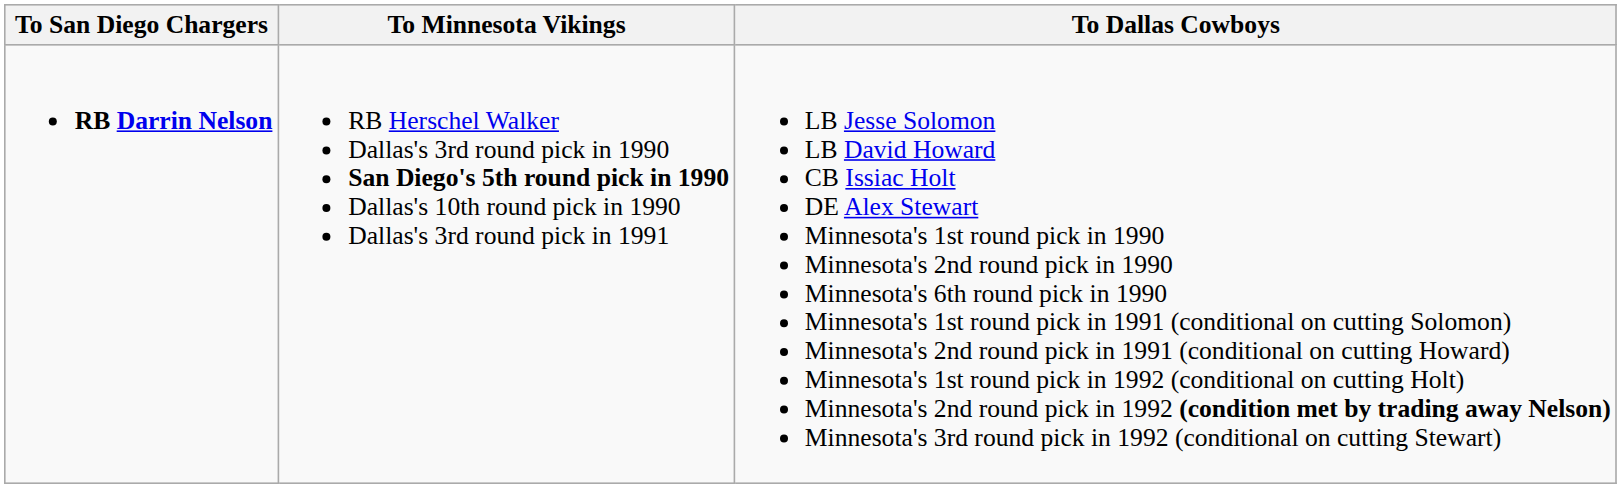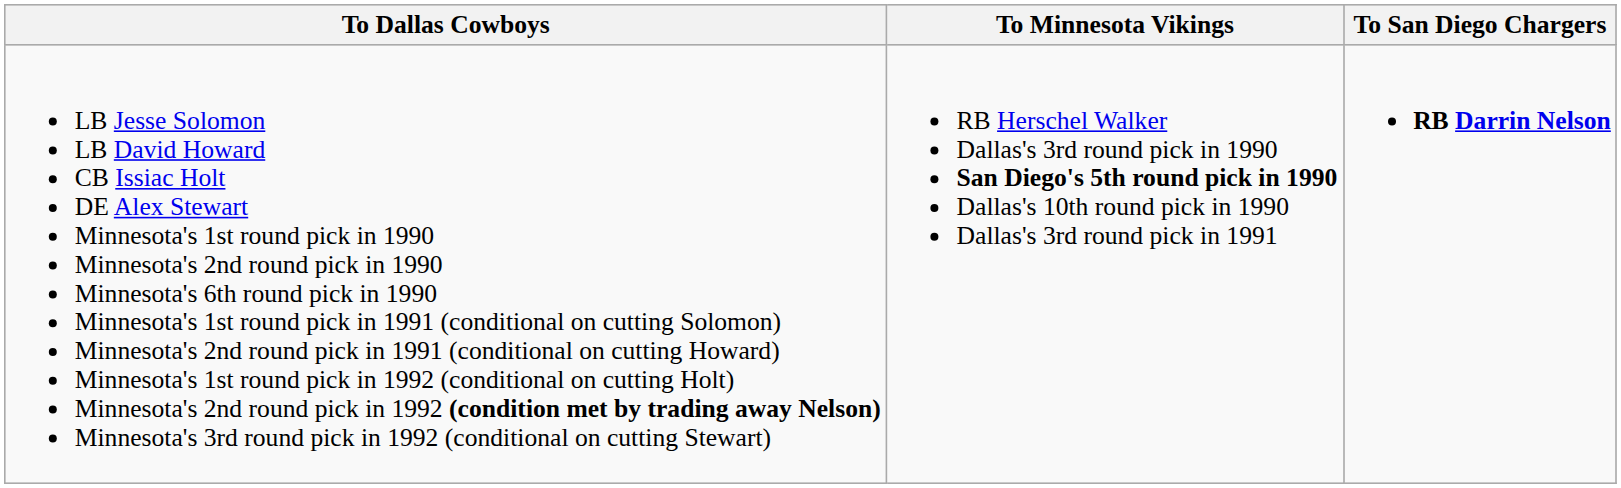columns swapped: To Dallas Cowboys <-> To San Diego Chargers
